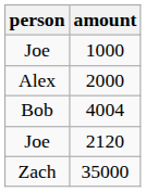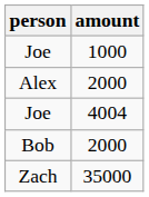row 4 | person: Bob -> Joe
row 5 | person: Joe -> Bob
row 5 | amount: 2120 -> 2000
